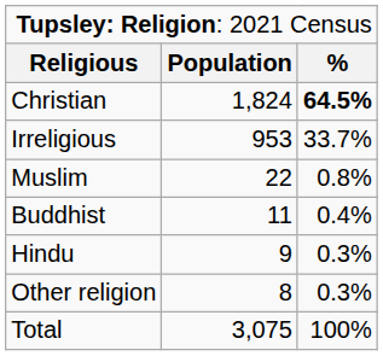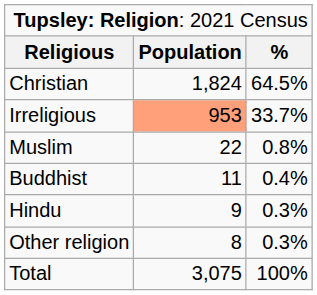Christian | column 3: bold -> normal
Irreligious | column 2: no background -> lightsalmon background
